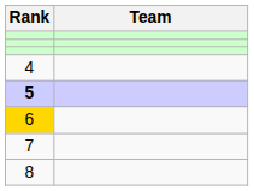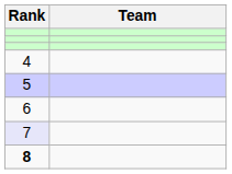row 6 | Rank: bold -> normal
row 7 | Rank: gold background -> no background
row 8 | Rank: no background -> lavender background
row 9 | Rank: normal -> bold
